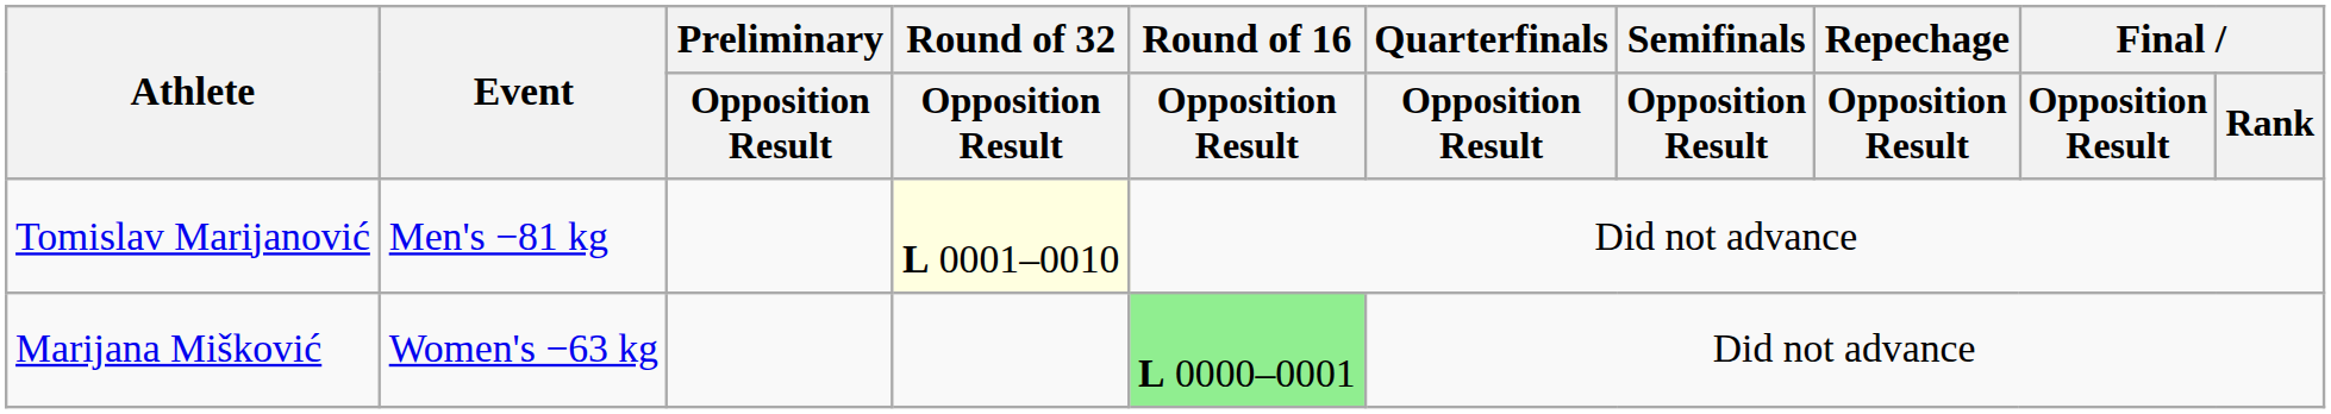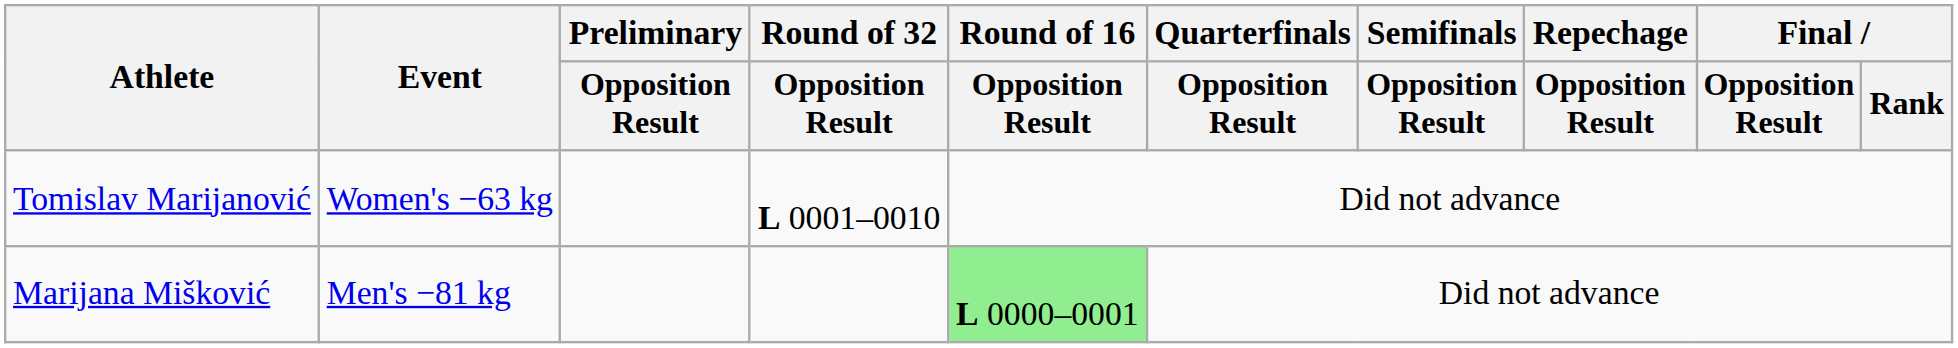Tomislav Marijanović | Event: Men's −81 kg -> Women's −63 kg
Tomislav Marijanović | Round of 32 / Opposition Result: lightyellow background -> no background
Marijana Mišković | Event: Women's −63 kg -> Men's −81 kg
